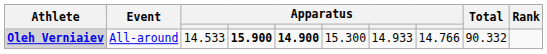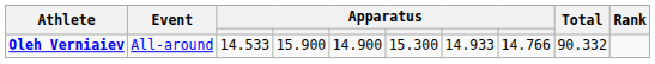row 3 | Athlete: lightgrey background -> no background
row 3 | column 4: bold -> normal
row 3 | column 5: bold -> normal
